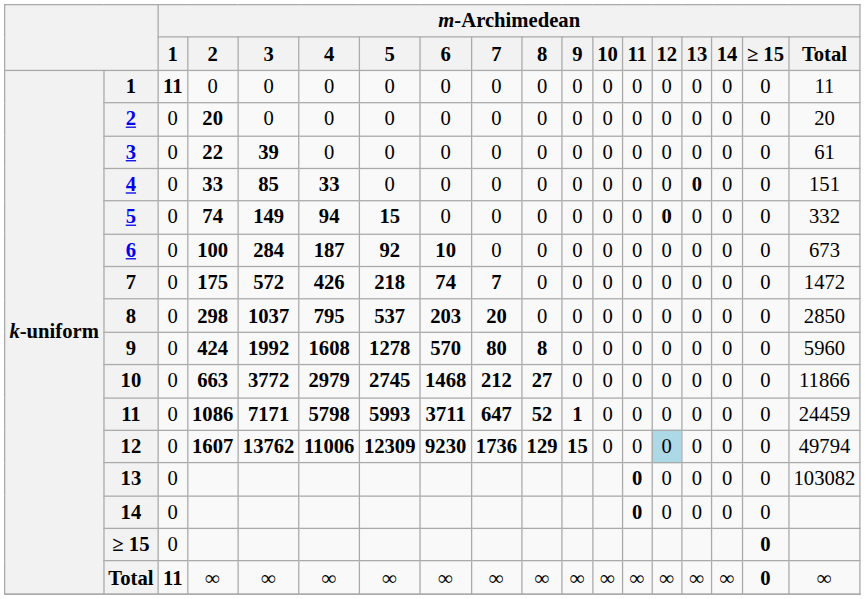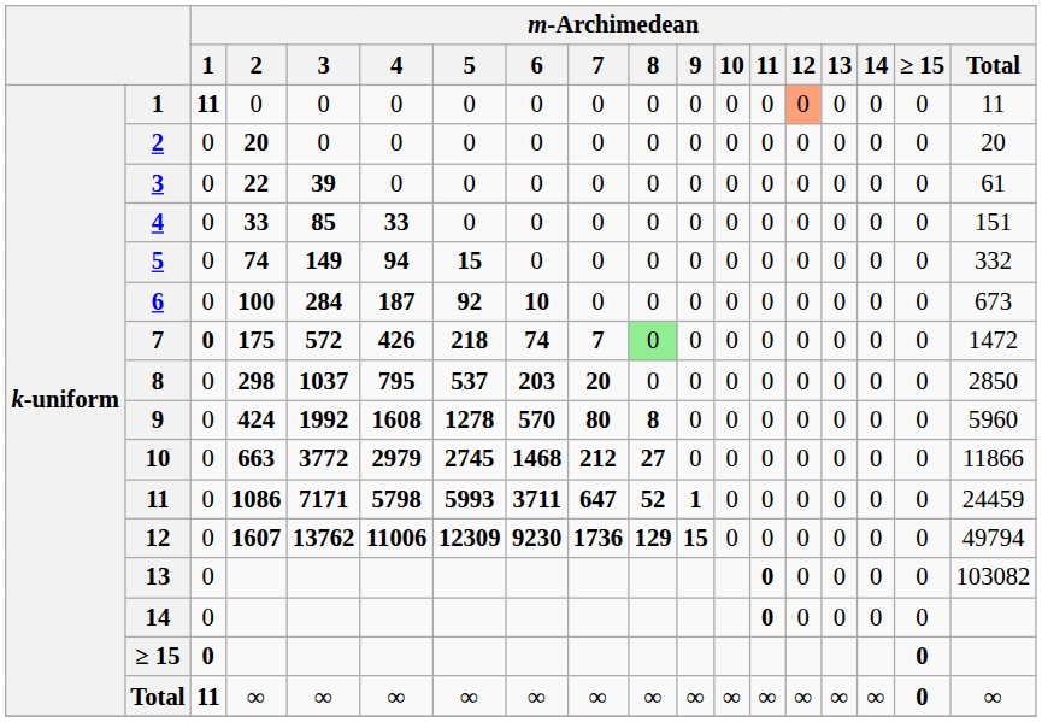row 3 | m-Archimedean / 12: no background -> lightsalmon background
row 6 | m-Archimedean / 13: bold -> normal
row 7 | m-Archimedean / 12: bold -> normal
row 9 | m-Archimedean / 1: normal -> bold
row 9 | m-Archimedean / 8: no background -> lightgreen background
row 14 | m-Archimedean / 12: lightblue background -> no background
row 17 | m-Archimedean / 1: normal -> bold
